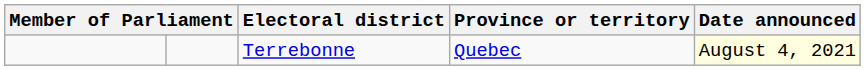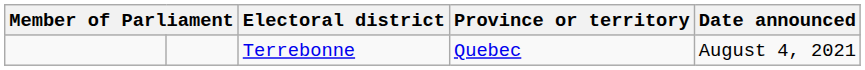Terrebonne | Date announced: lightyellow background -> no background
